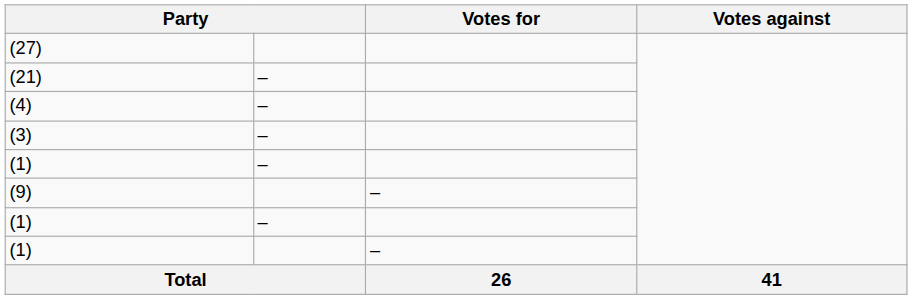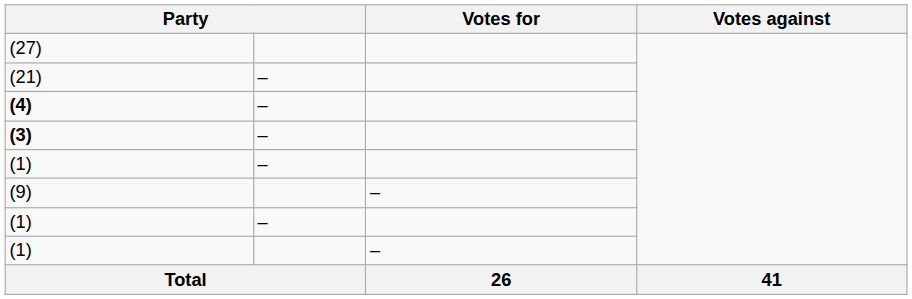(4) | column 1: normal -> bold
(3) | column 1: normal -> bold
